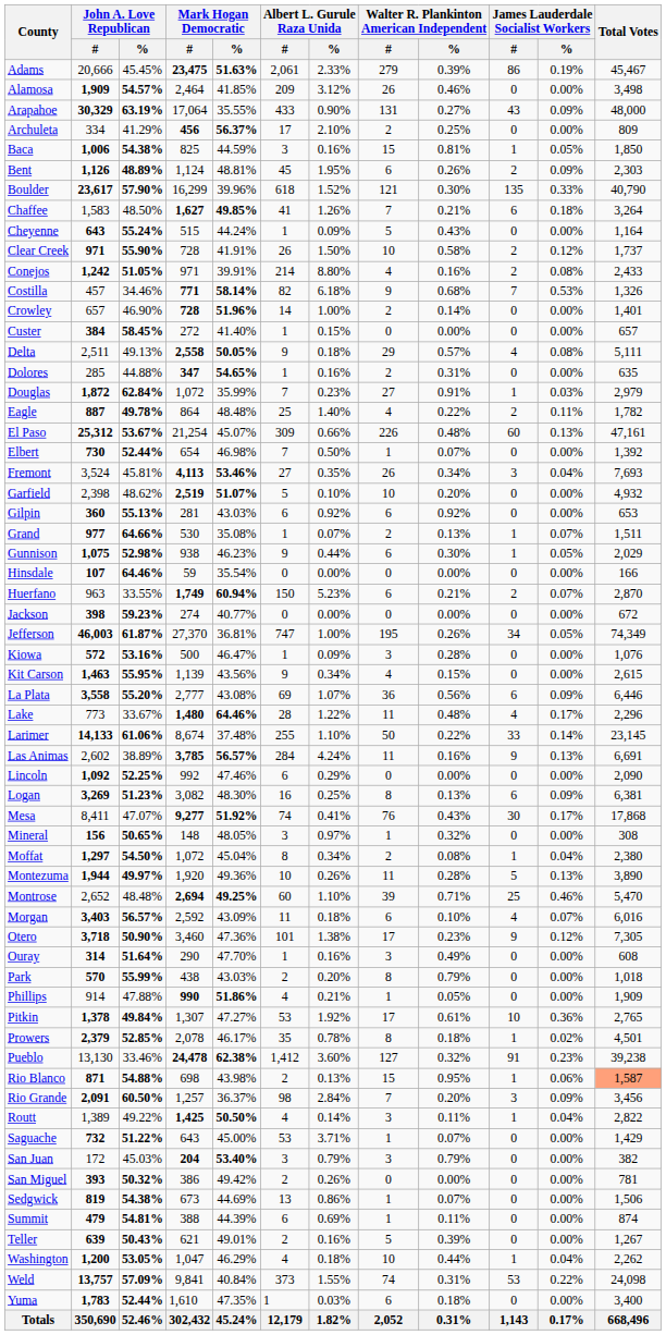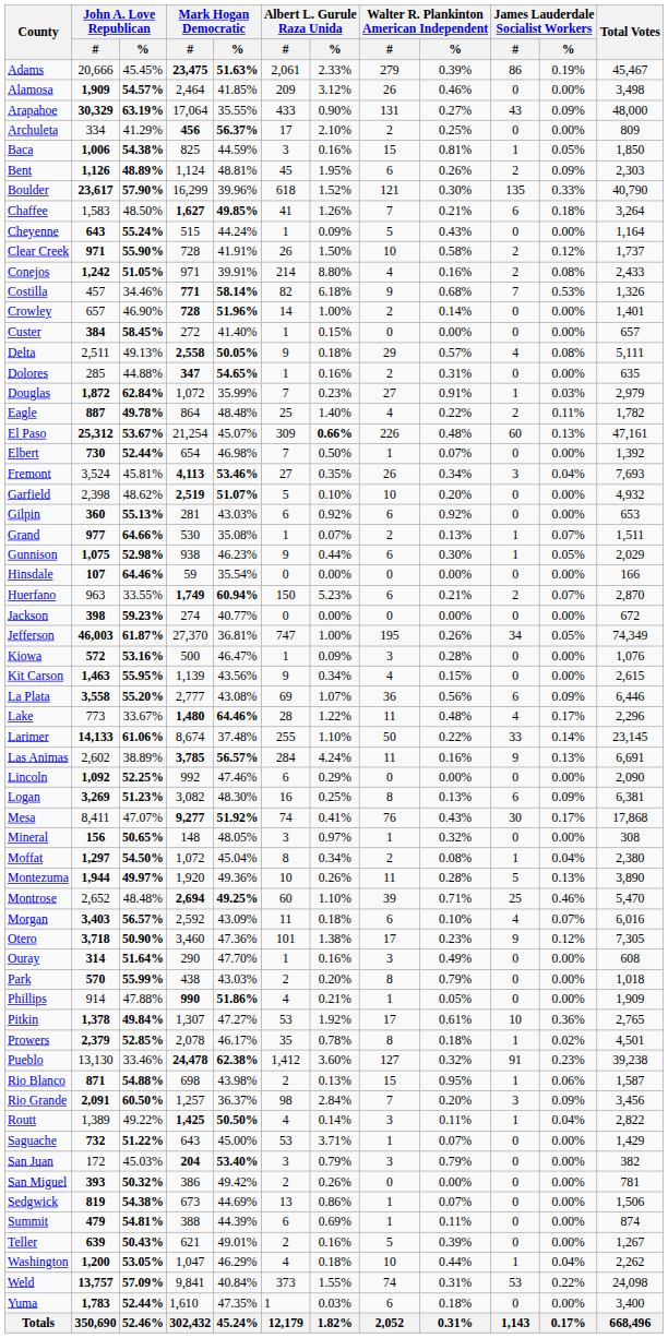El Paso | Albert L. Gurule Raza Unida / %: normal -> bold
Rio Blanco | Total Votes: lightsalmon background -> no background
